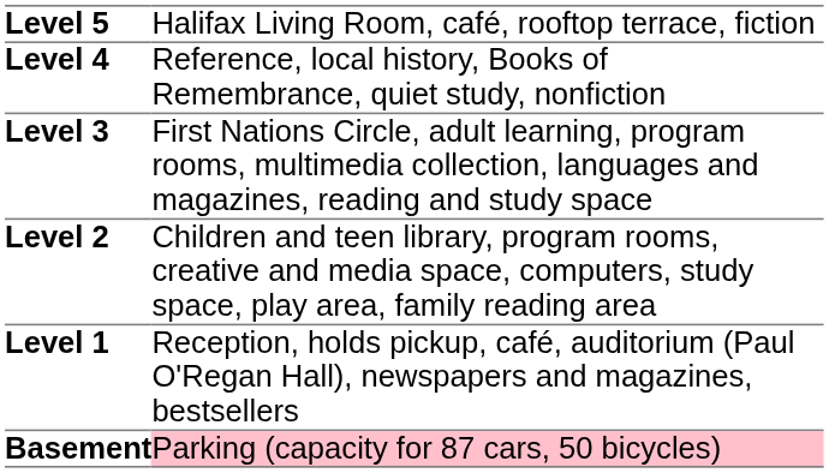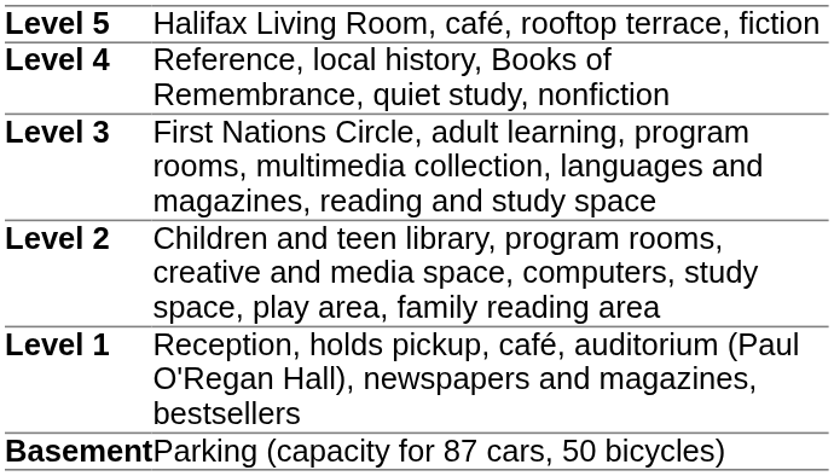Basement | column 2: pink background -> no background
